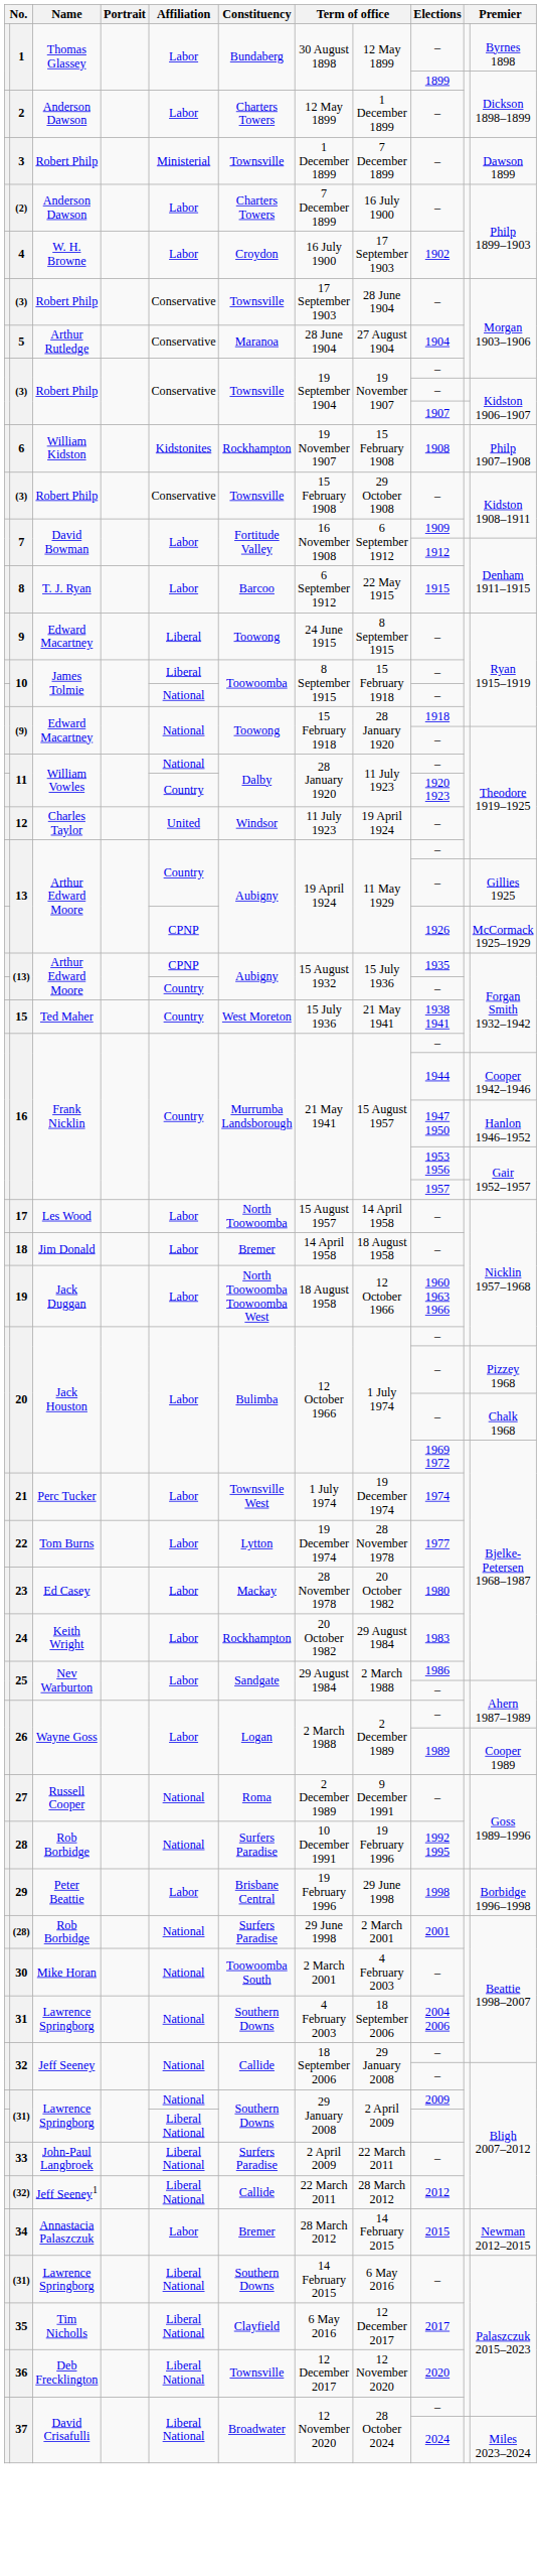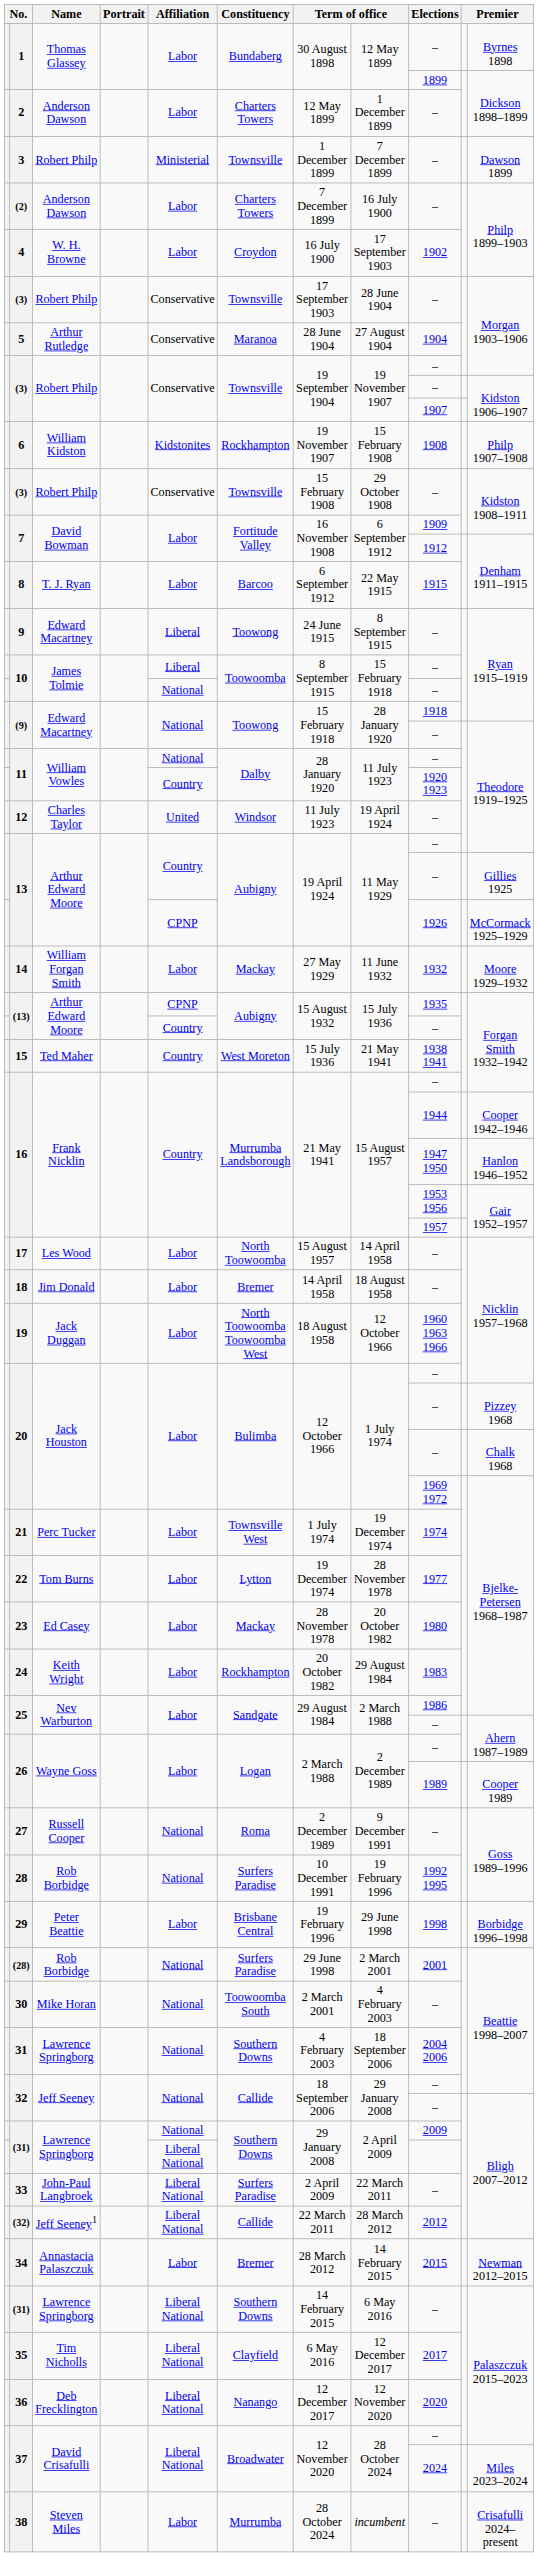+ row: 14 | William Forgan Smith | Labor | Mackay | 27 May 1929 | 11 June 1932 | 1932 | Moore 1929–1932
36 | Constituency: Townsville -> Nanango
+ row: 38 | Steven Miles | Labor | Murrumba | 28 October 2024 | incumbent | – | Crisafulli 2024–present
